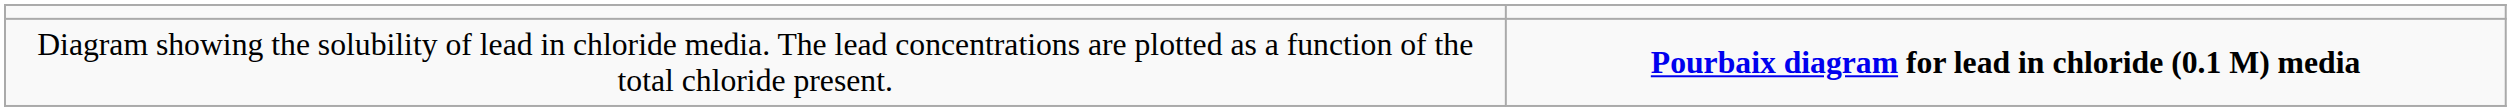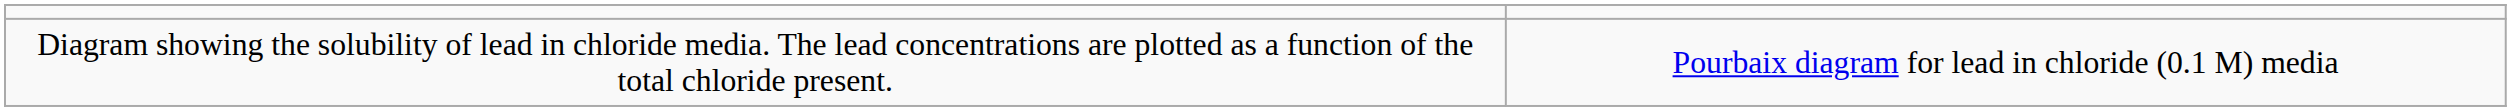row 2 | column 2: bold -> normal
